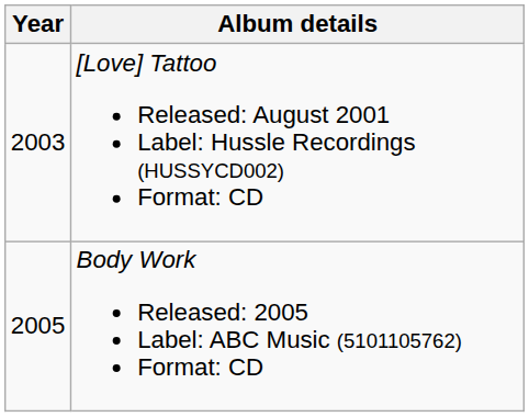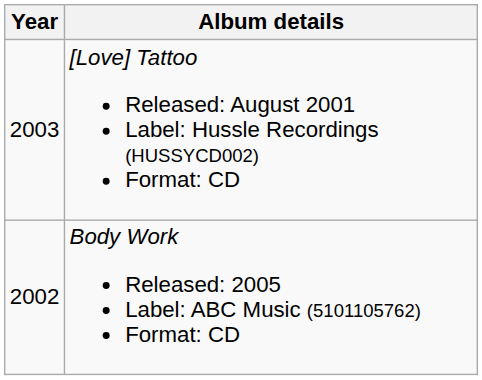row 3 | Year: 2005 -> 2002
